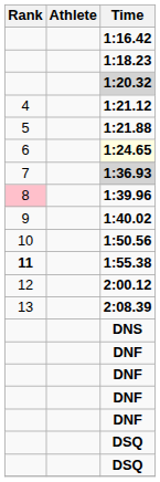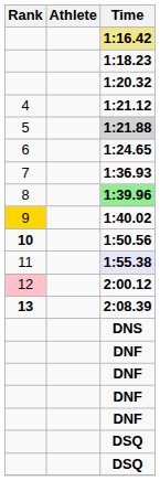1:16.42 | Time: no background -> khaki background
1:20.32 | Time: lightgrey background -> no background
1:21.88 | Time: no background -> lightgrey background
1:24.65 | Time: lightyellow background -> no background
1:36.93 | Time: lightgrey background -> no background
1:39.96 | Rank: pink background -> no background
1:39.96 | Time: no background -> lightgreen background
1:40.02 | Rank: no background -> gold background
1:50.56 | Rank: normal -> bold
1:55.38 | Rank: bold -> normal
1:55.38 | Time: no background -> lavender background
2:00.12 | Rank: no background -> pink background
2:08.39 | Rank: normal -> bold
